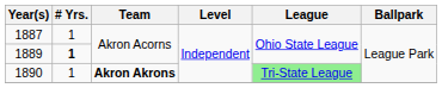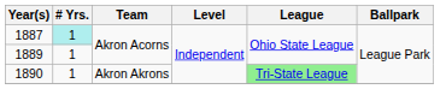1887 | # Yrs.: no background -> paleturquoise background
1889 | # Yrs.: bold -> normal
1890 | Team: bold -> normal
